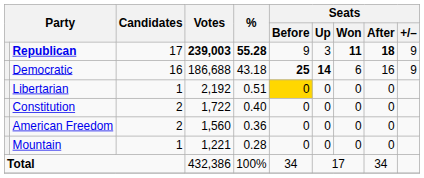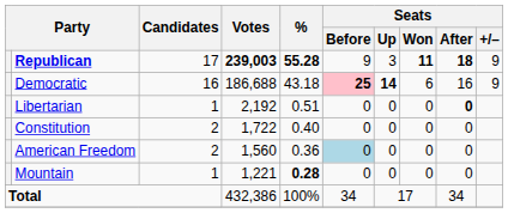Democratic | Seats / Before: no background -> pink background
Libertarian | Seats / Before: gold background -> no background
Libertarian | Seats / After: normal -> bold
American Freedom | Seats / Before: no background -> lightblue background
Mountain | %: normal -> bold
